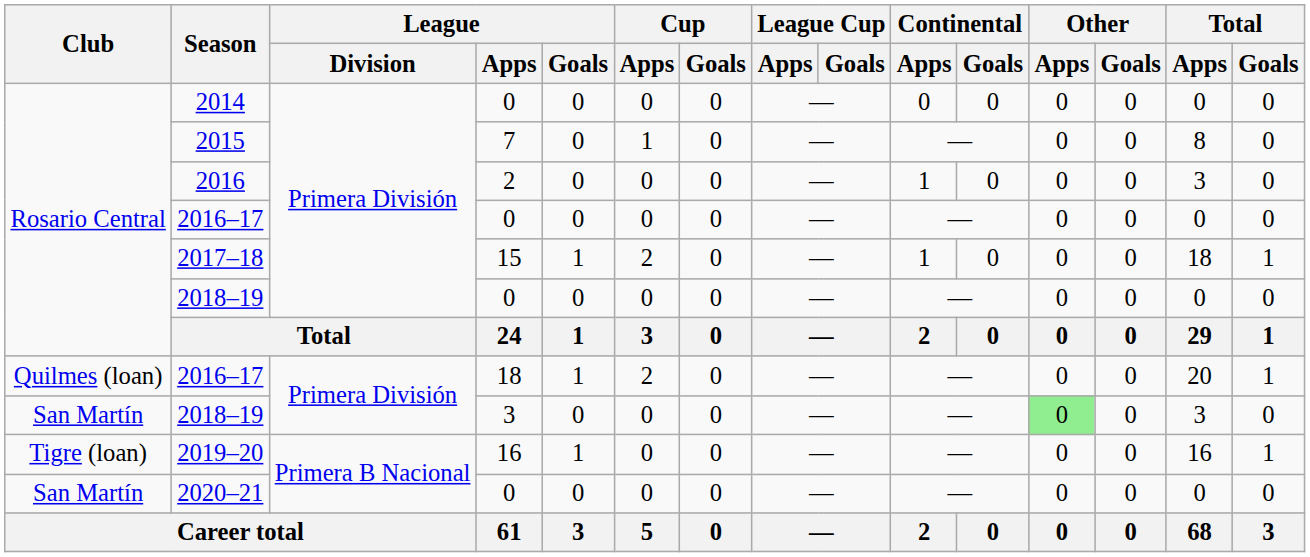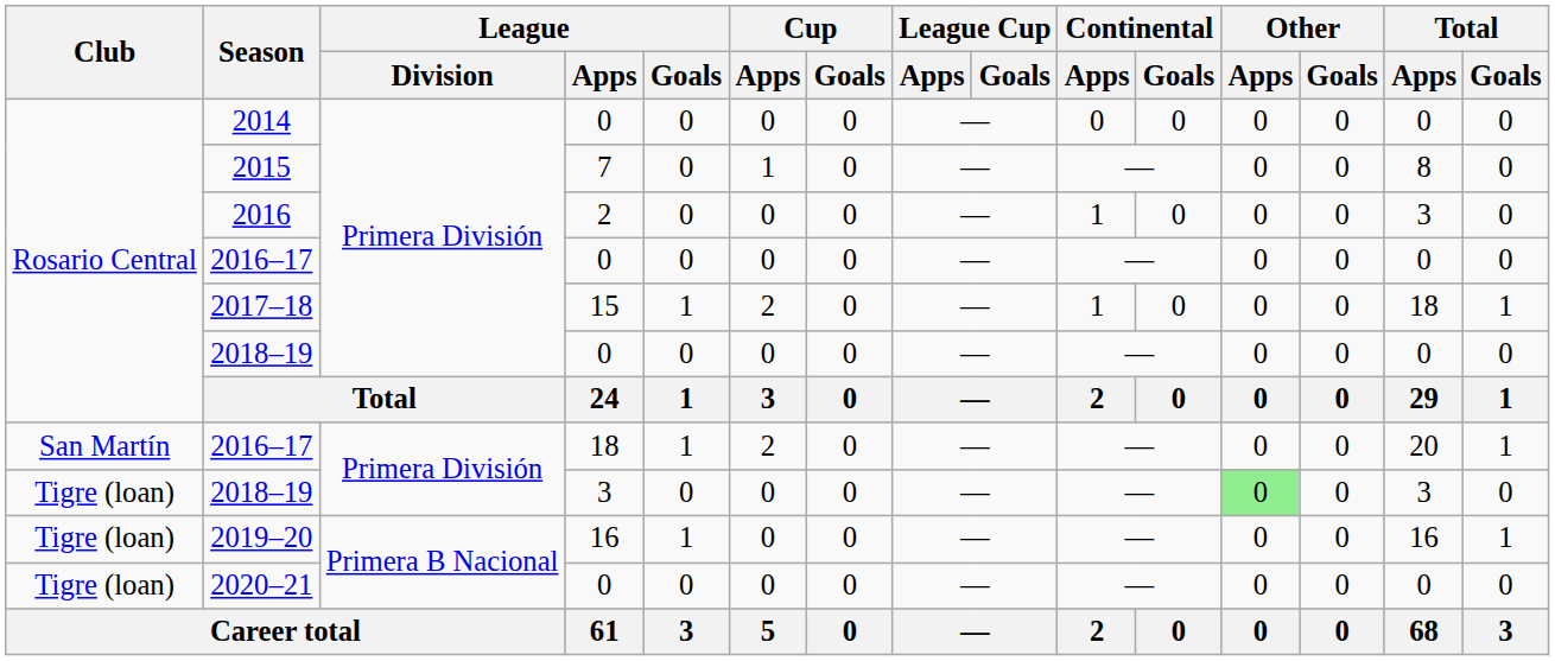2016–17 / 18 | Club: Quilmes (loan) -> San Martín
2018–19 / 3 | Club: San Martín -> Tigre (loan)
2020–21 | Club: San Martín -> Tigre (loan)
